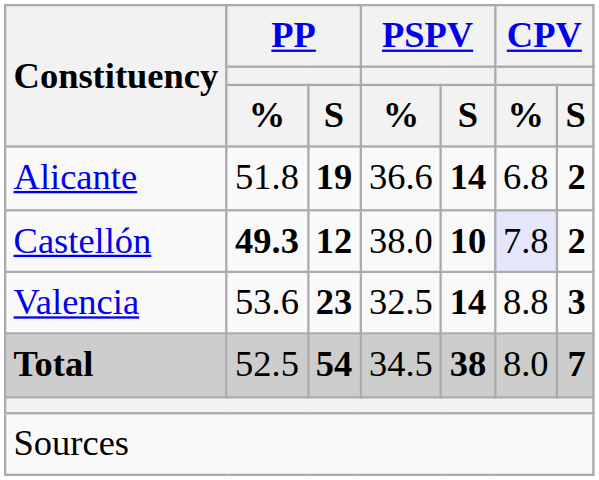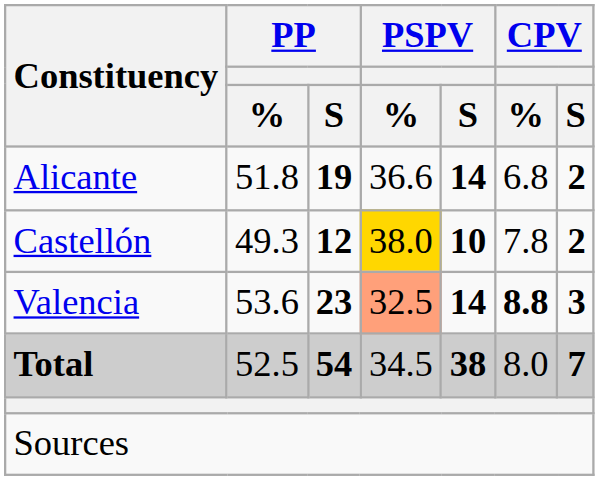Castellón | PP / %: bold -> normal
Castellón | PSPV / %: no background -> gold background
Castellón | CPV / %: lavender background -> no background
Valencia | PSPV / %: no background -> lightsalmon background
Valencia | CPV / %: normal -> bold
